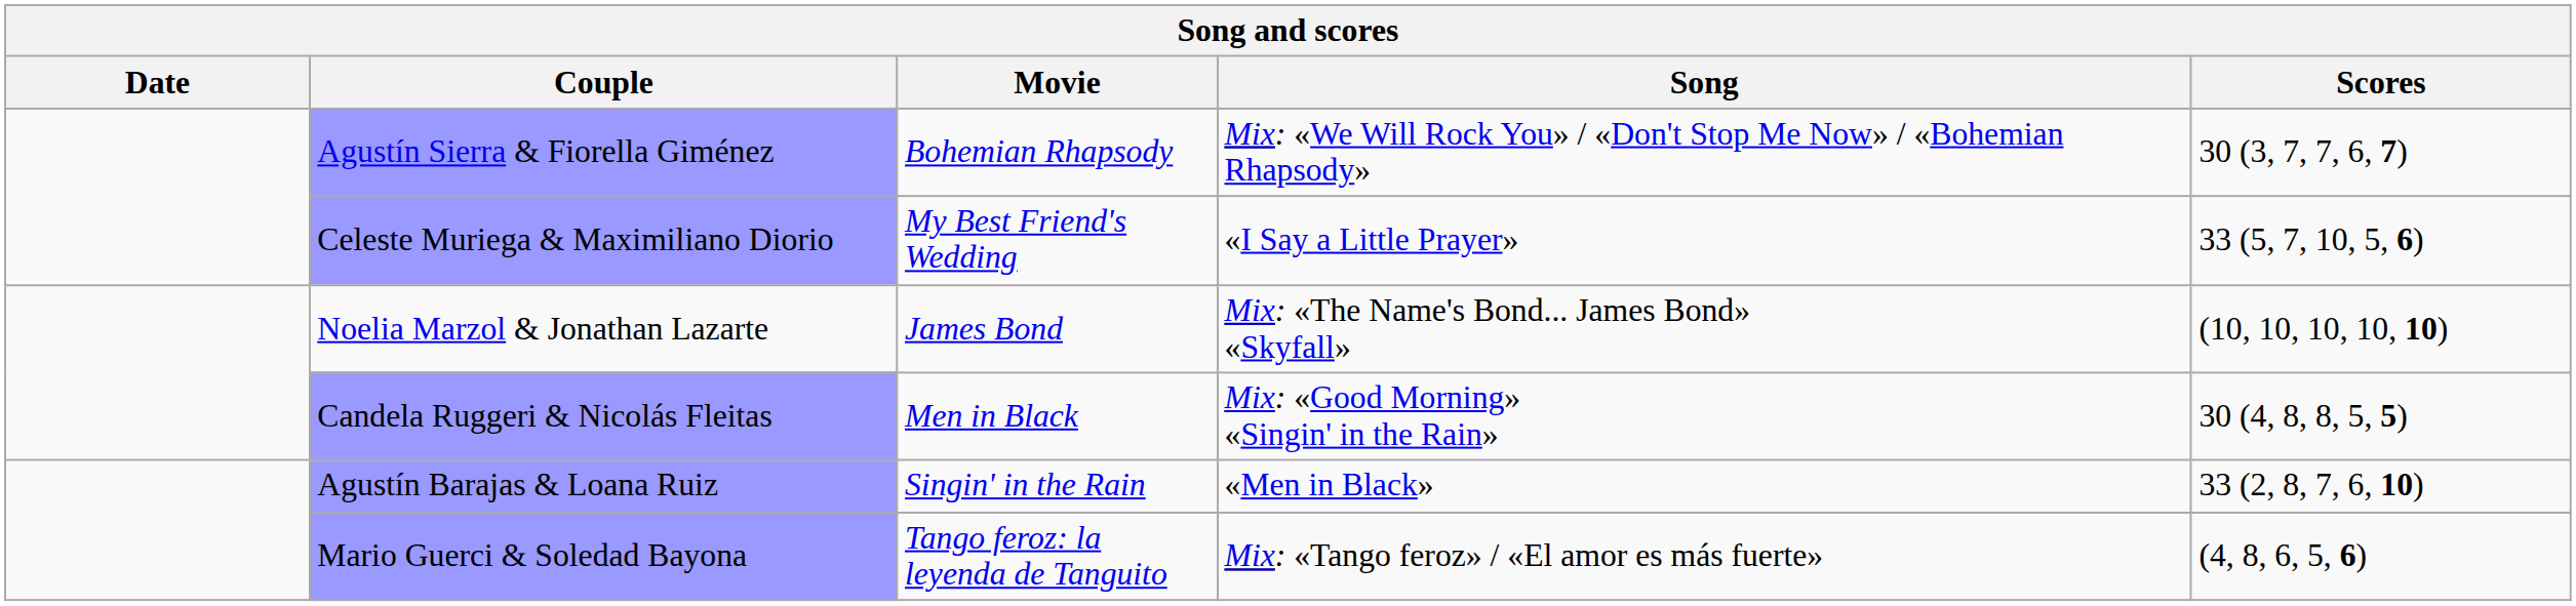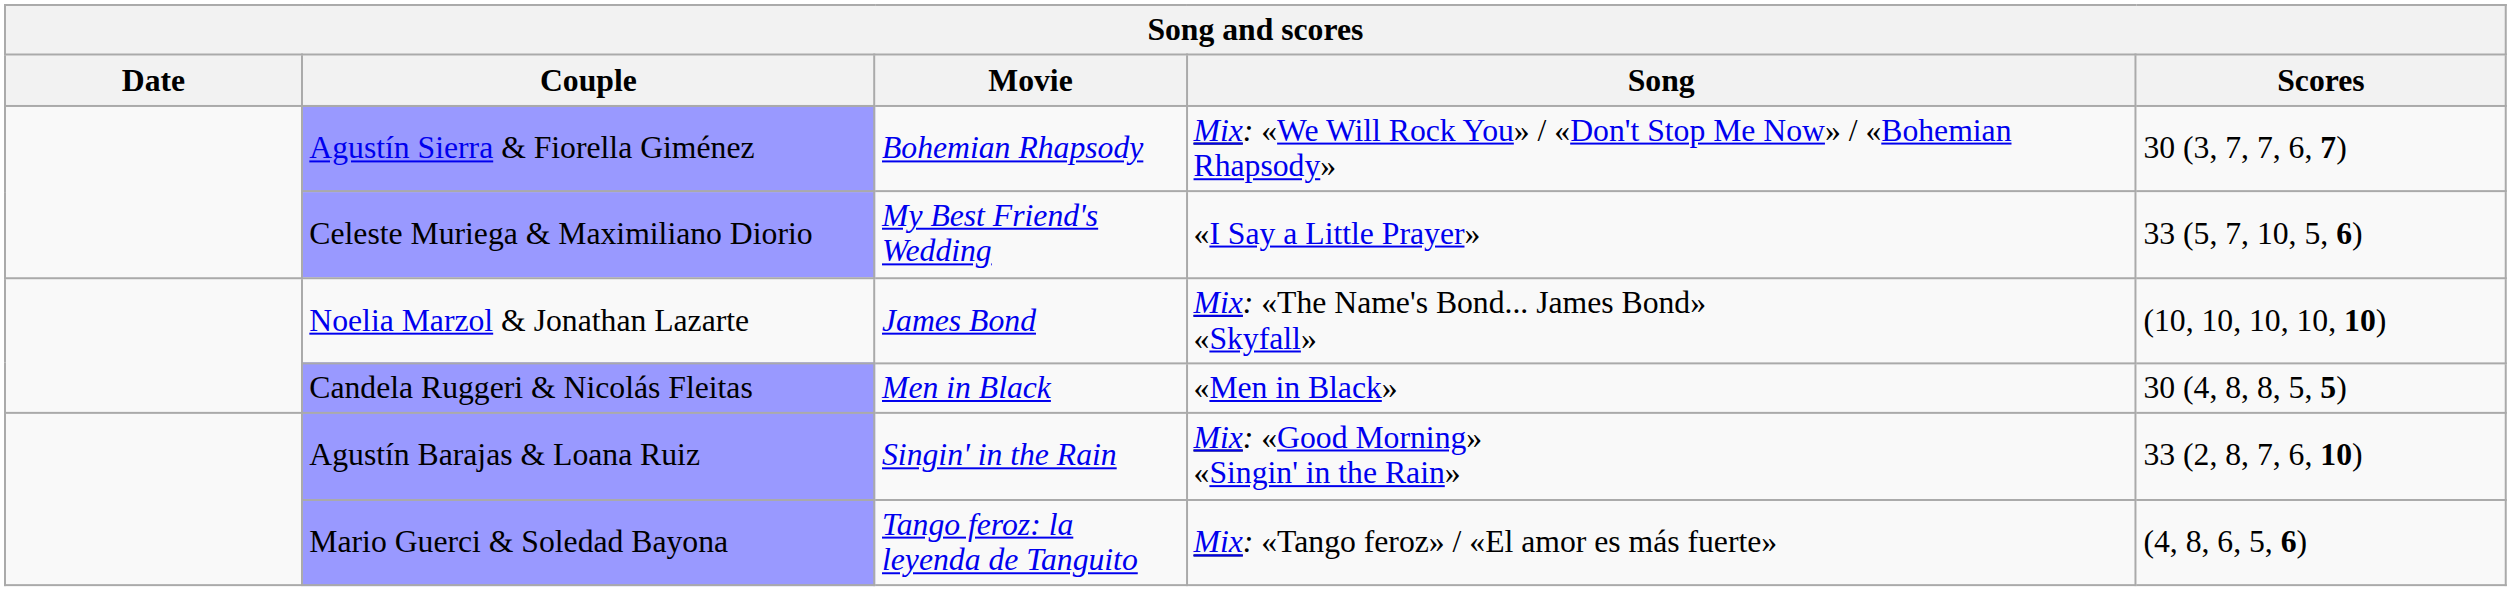Candela Ruggeri & Nicolás Fleitas | Song: Mix: «Good Morning» «Singin' in the Rain» -> «Men in Black»
Agustín Barajas & Loana Ruiz | Song: «Men in Black» -> Mix: «Good Morning» «Singin' in the Rain»
